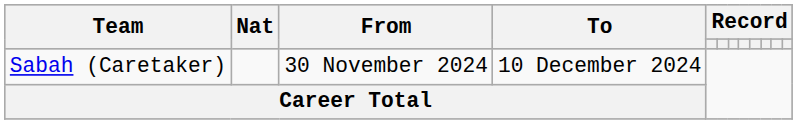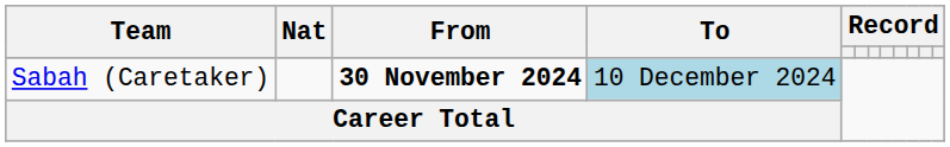Sabah (Caretaker) | From: normal -> bold
Sabah (Caretaker) | To: no background -> lightblue background
